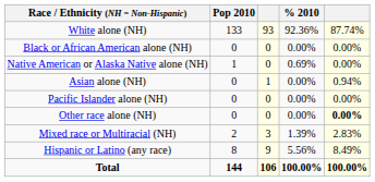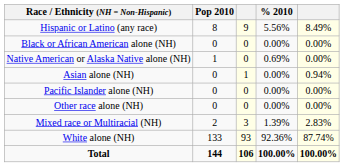rows swapped: White alone (NH) <-> Hispanic or Latino (any race)
Other race alone (NH) | column 5: bold -> normal
